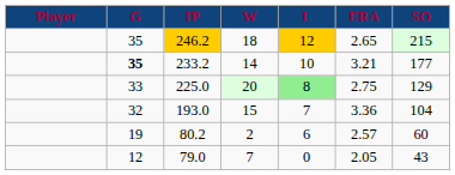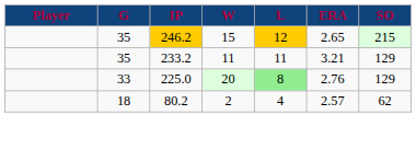246.2 | W: 18 -> 15
233.2 | G: bold -> normal
233.2 | W: 14 -> 11
233.2 | L: 10 -> 11
233.2 | SO: 177 -> 129
225.0 | ERA: 2.75 -> 2.76
- row: 32 | 193.0 | 15 | 7 | 3.36 | 104
80.2 | G: 19 -> 18
80.2 | L: 6 -> 4
80.2 | SO: 60 -> 62
- row: 12 | 79.0 | 7 | 0 | 2.05 | 43
